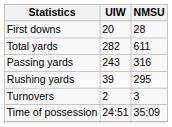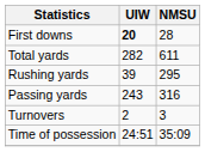First downs | UIW: normal -> bold
rows swapped: Rushing yards <-> Passing yards
